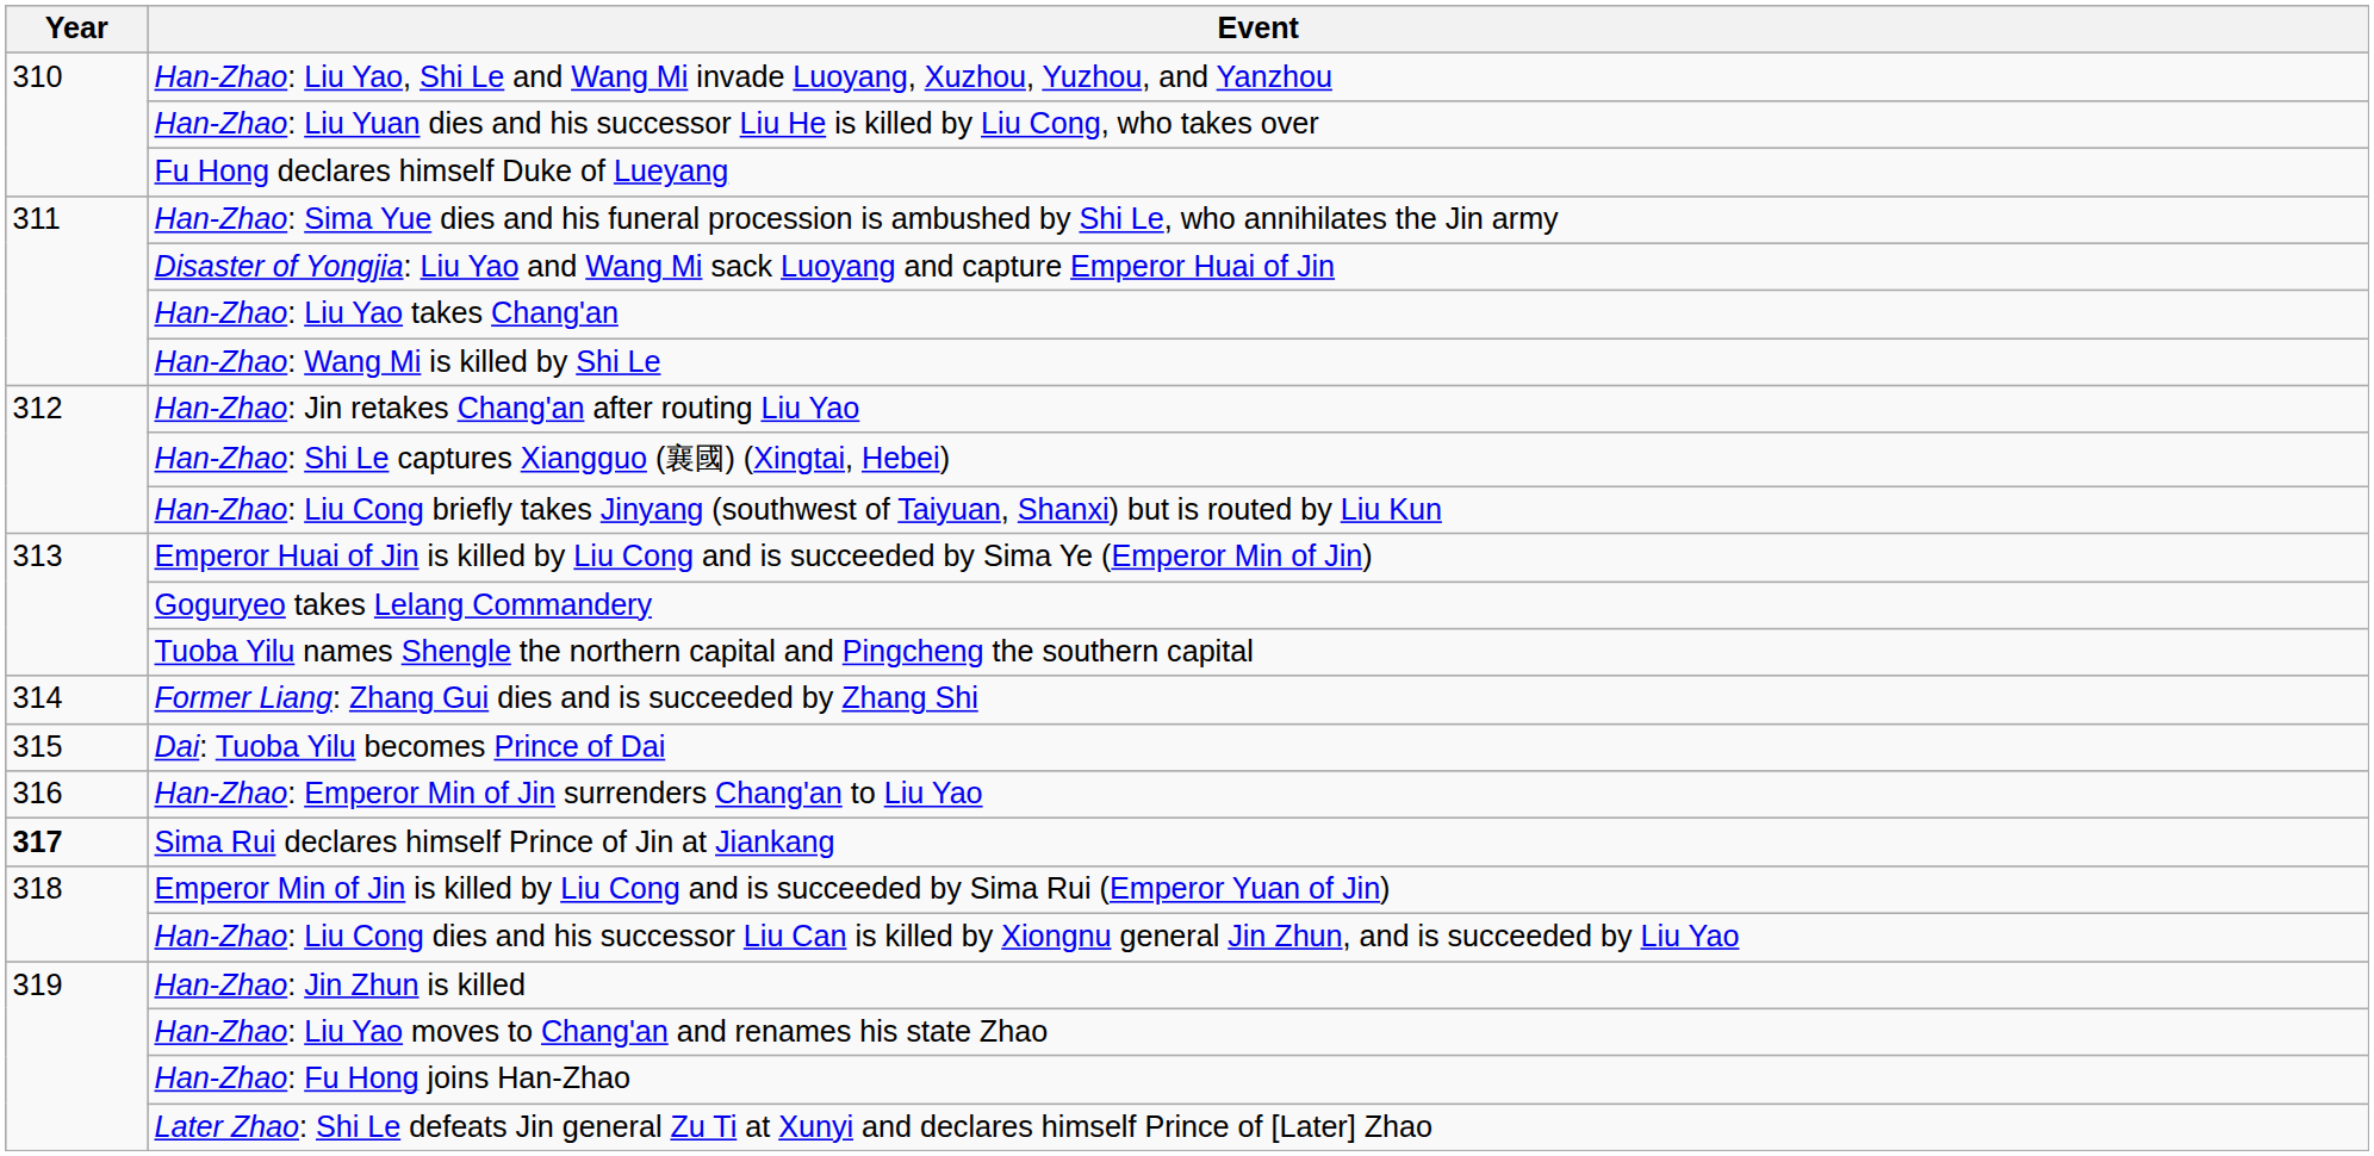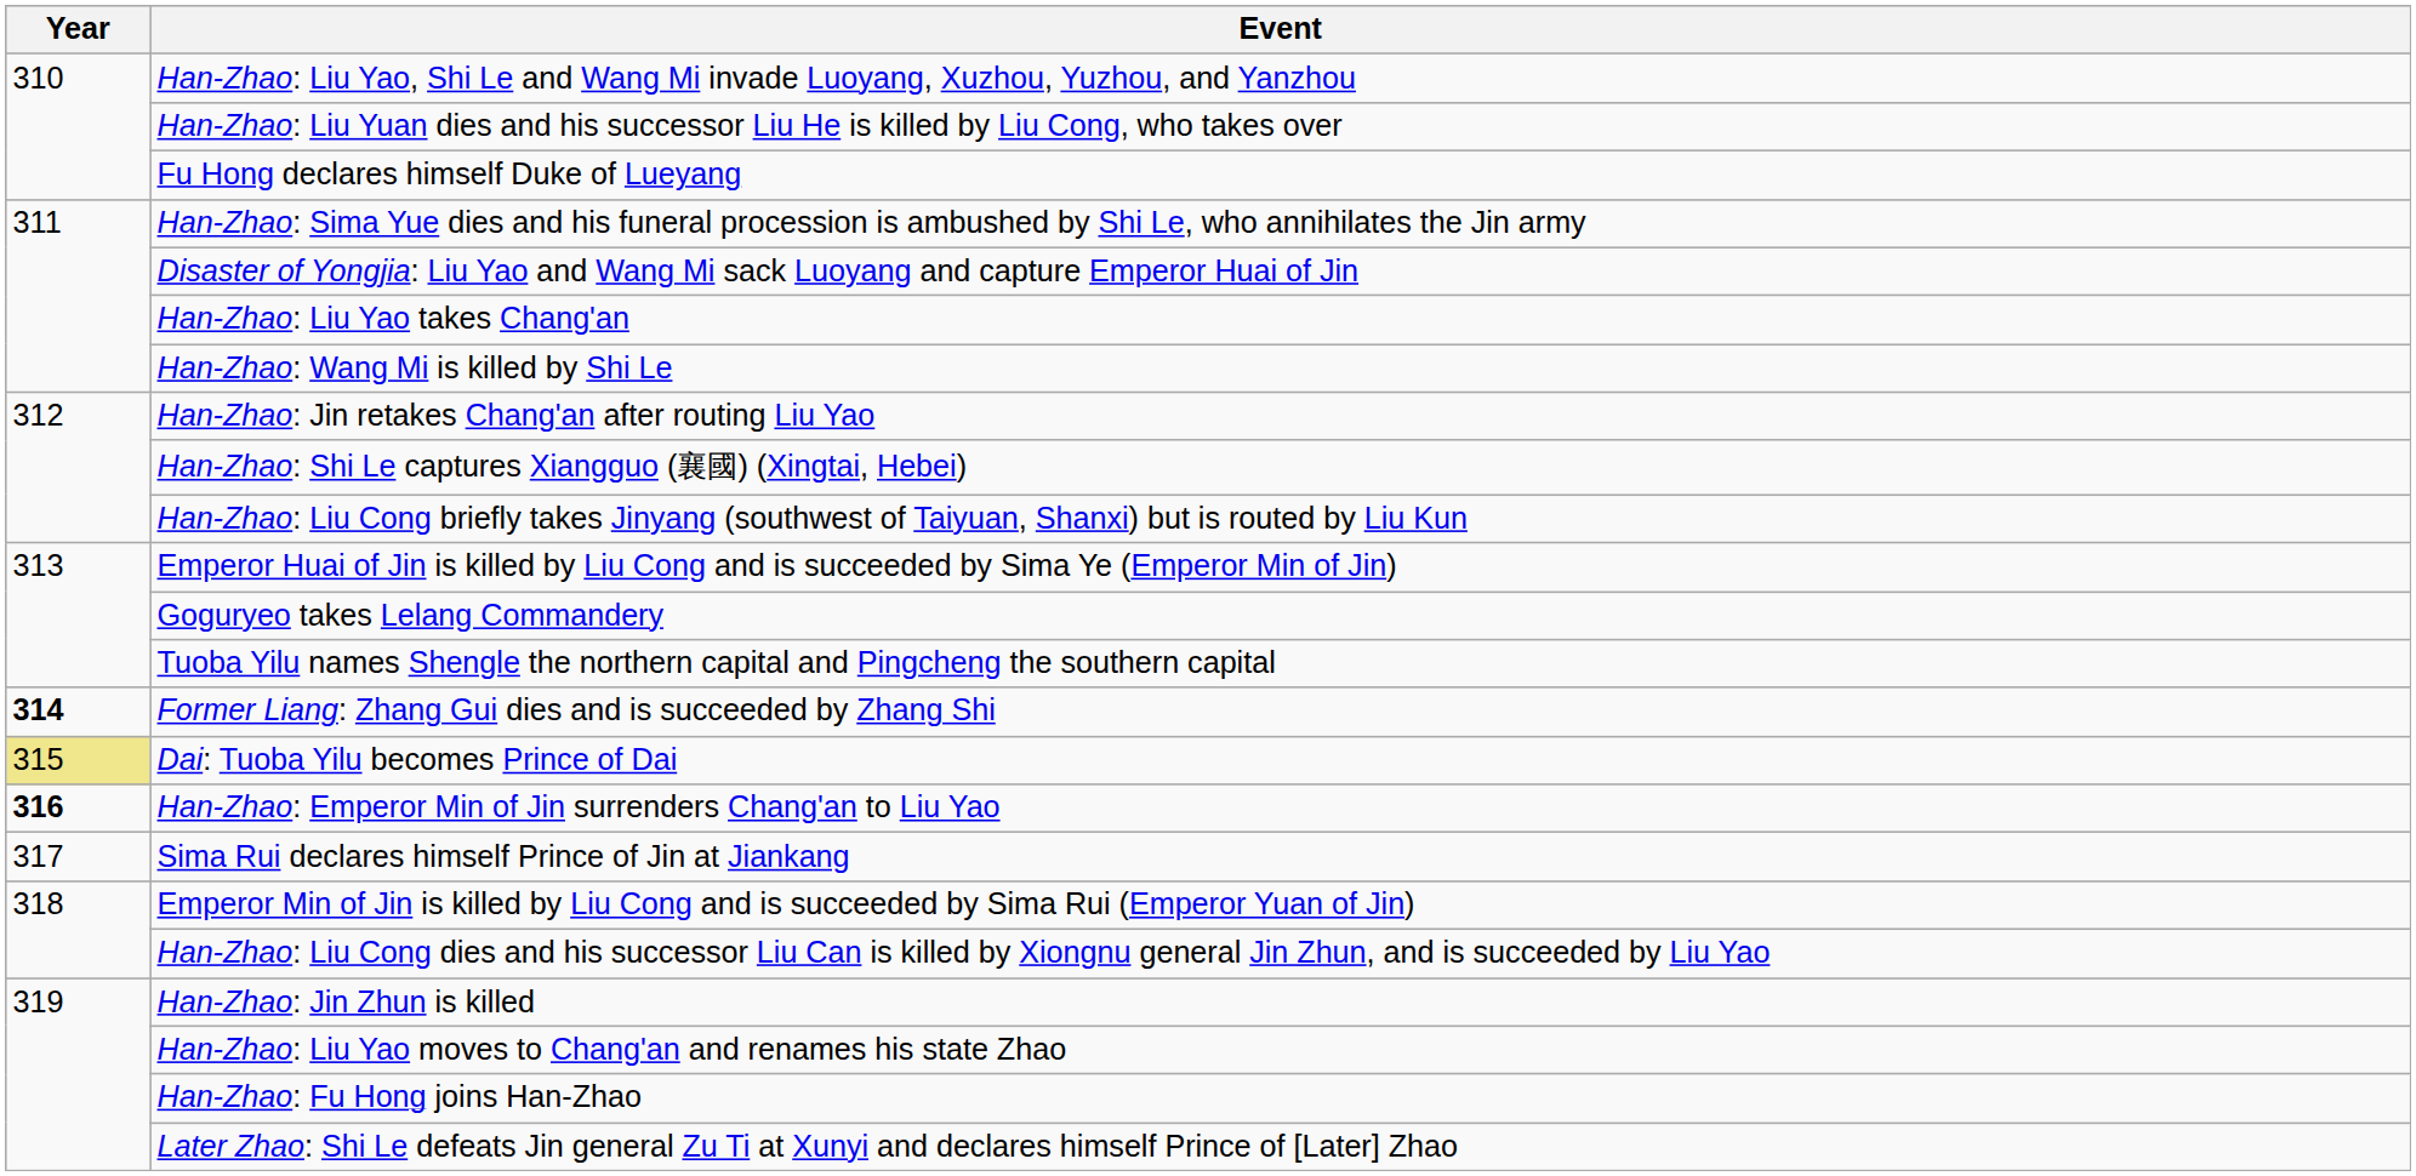Former Liang: Zhang Gui dies and is succeeded by Zhang Shi | Year: normal -> bold
Dai: Tuoba Yilu becomes Prince of Dai | Year: no background -> khaki background
Han-Zhao: Emperor Min of Jin surrenders Chang'an to Liu Yao | Year: normal -> bold
Sima Rui declares himself Prince of Jin at Jiankang | Year: bold -> normal
